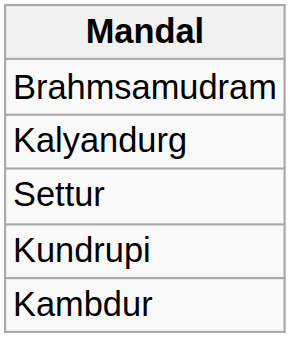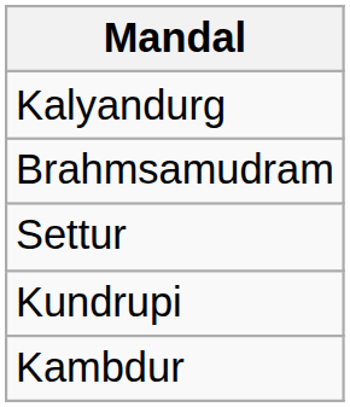row 2 | column 1: Brahmsamudram -> Kalyandurg
row 3 | column 1: Kalyandurg -> Brahmsamudram
